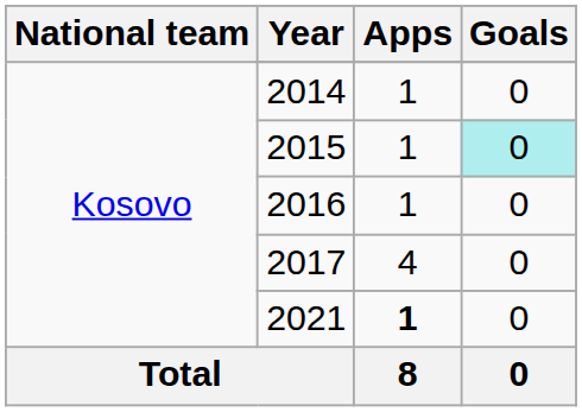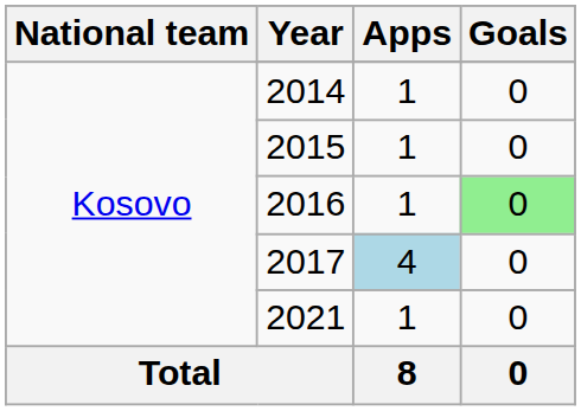2015 | Goals: paleturquoise background -> no background
2016 | Goals: no background -> lightgreen background
2017 | Apps: no background -> lightblue background
2021 | Apps: bold -> normal
